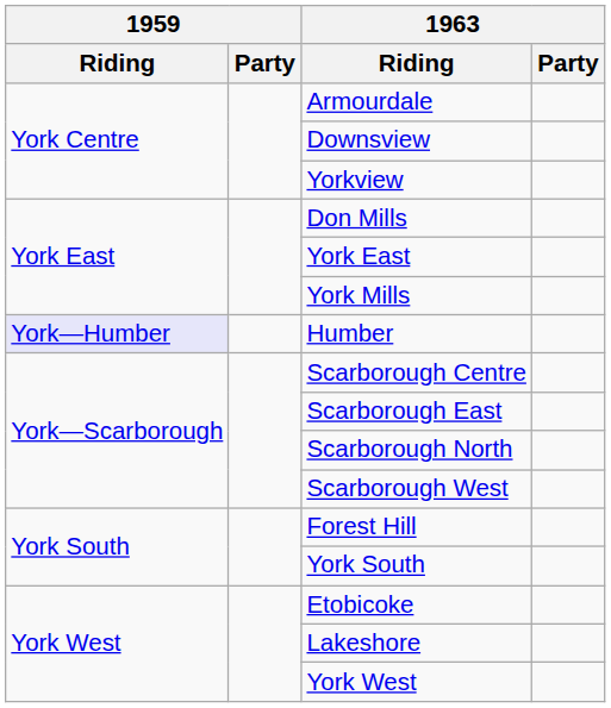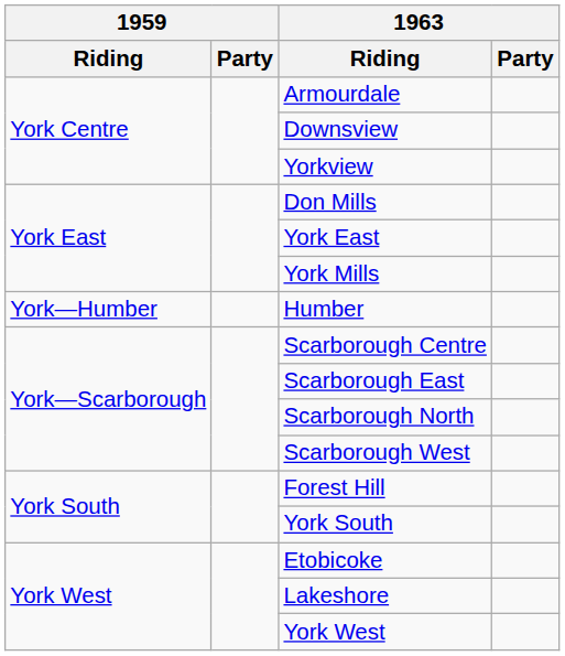Humber | 1959 / Riding: lavender background -> no background
